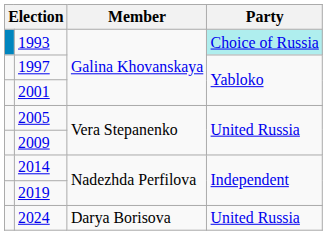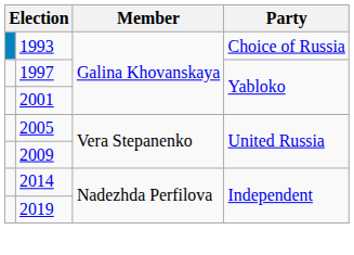1993 | Party: paleturquoise background -> no background
- row: 2024 | Darya Borisova | United Russia
